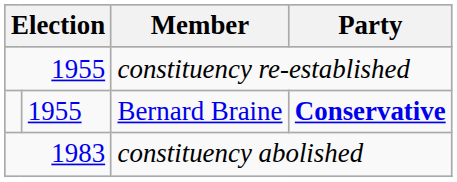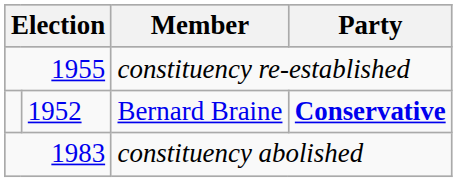Bernard Braine | column 2: 1955 -> 1952
